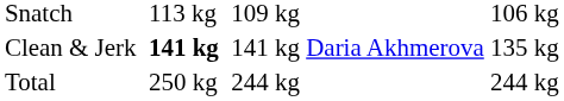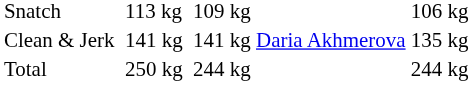Clean & Jerk | column 2: bold -> normal
